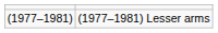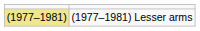(1977–1981) Lesser arms | column 1: no background -> khaki background
